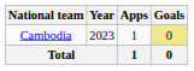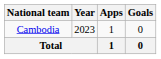Cambodia | Goals: khaki background -> no background
